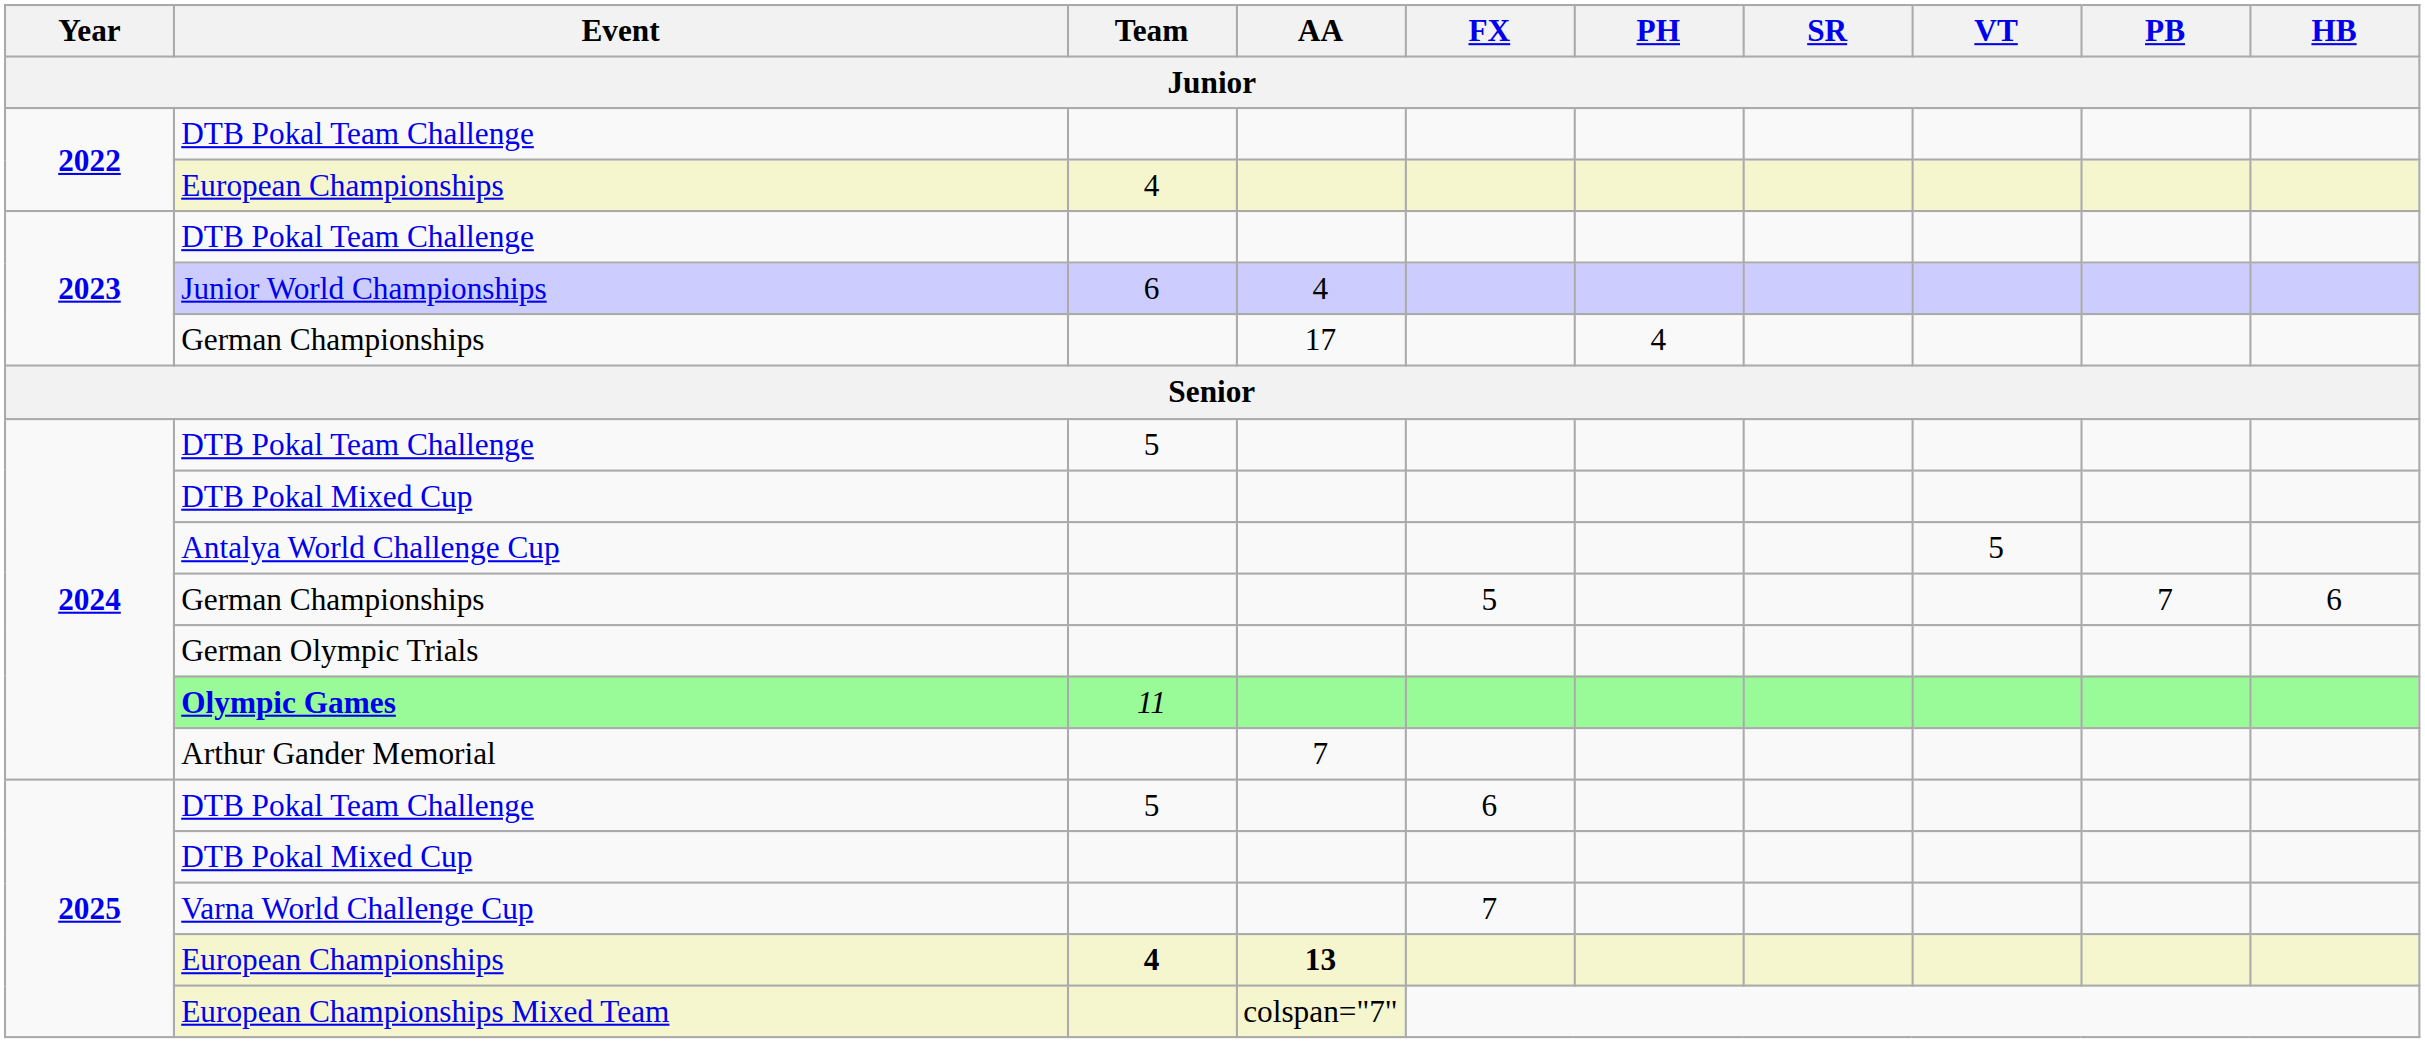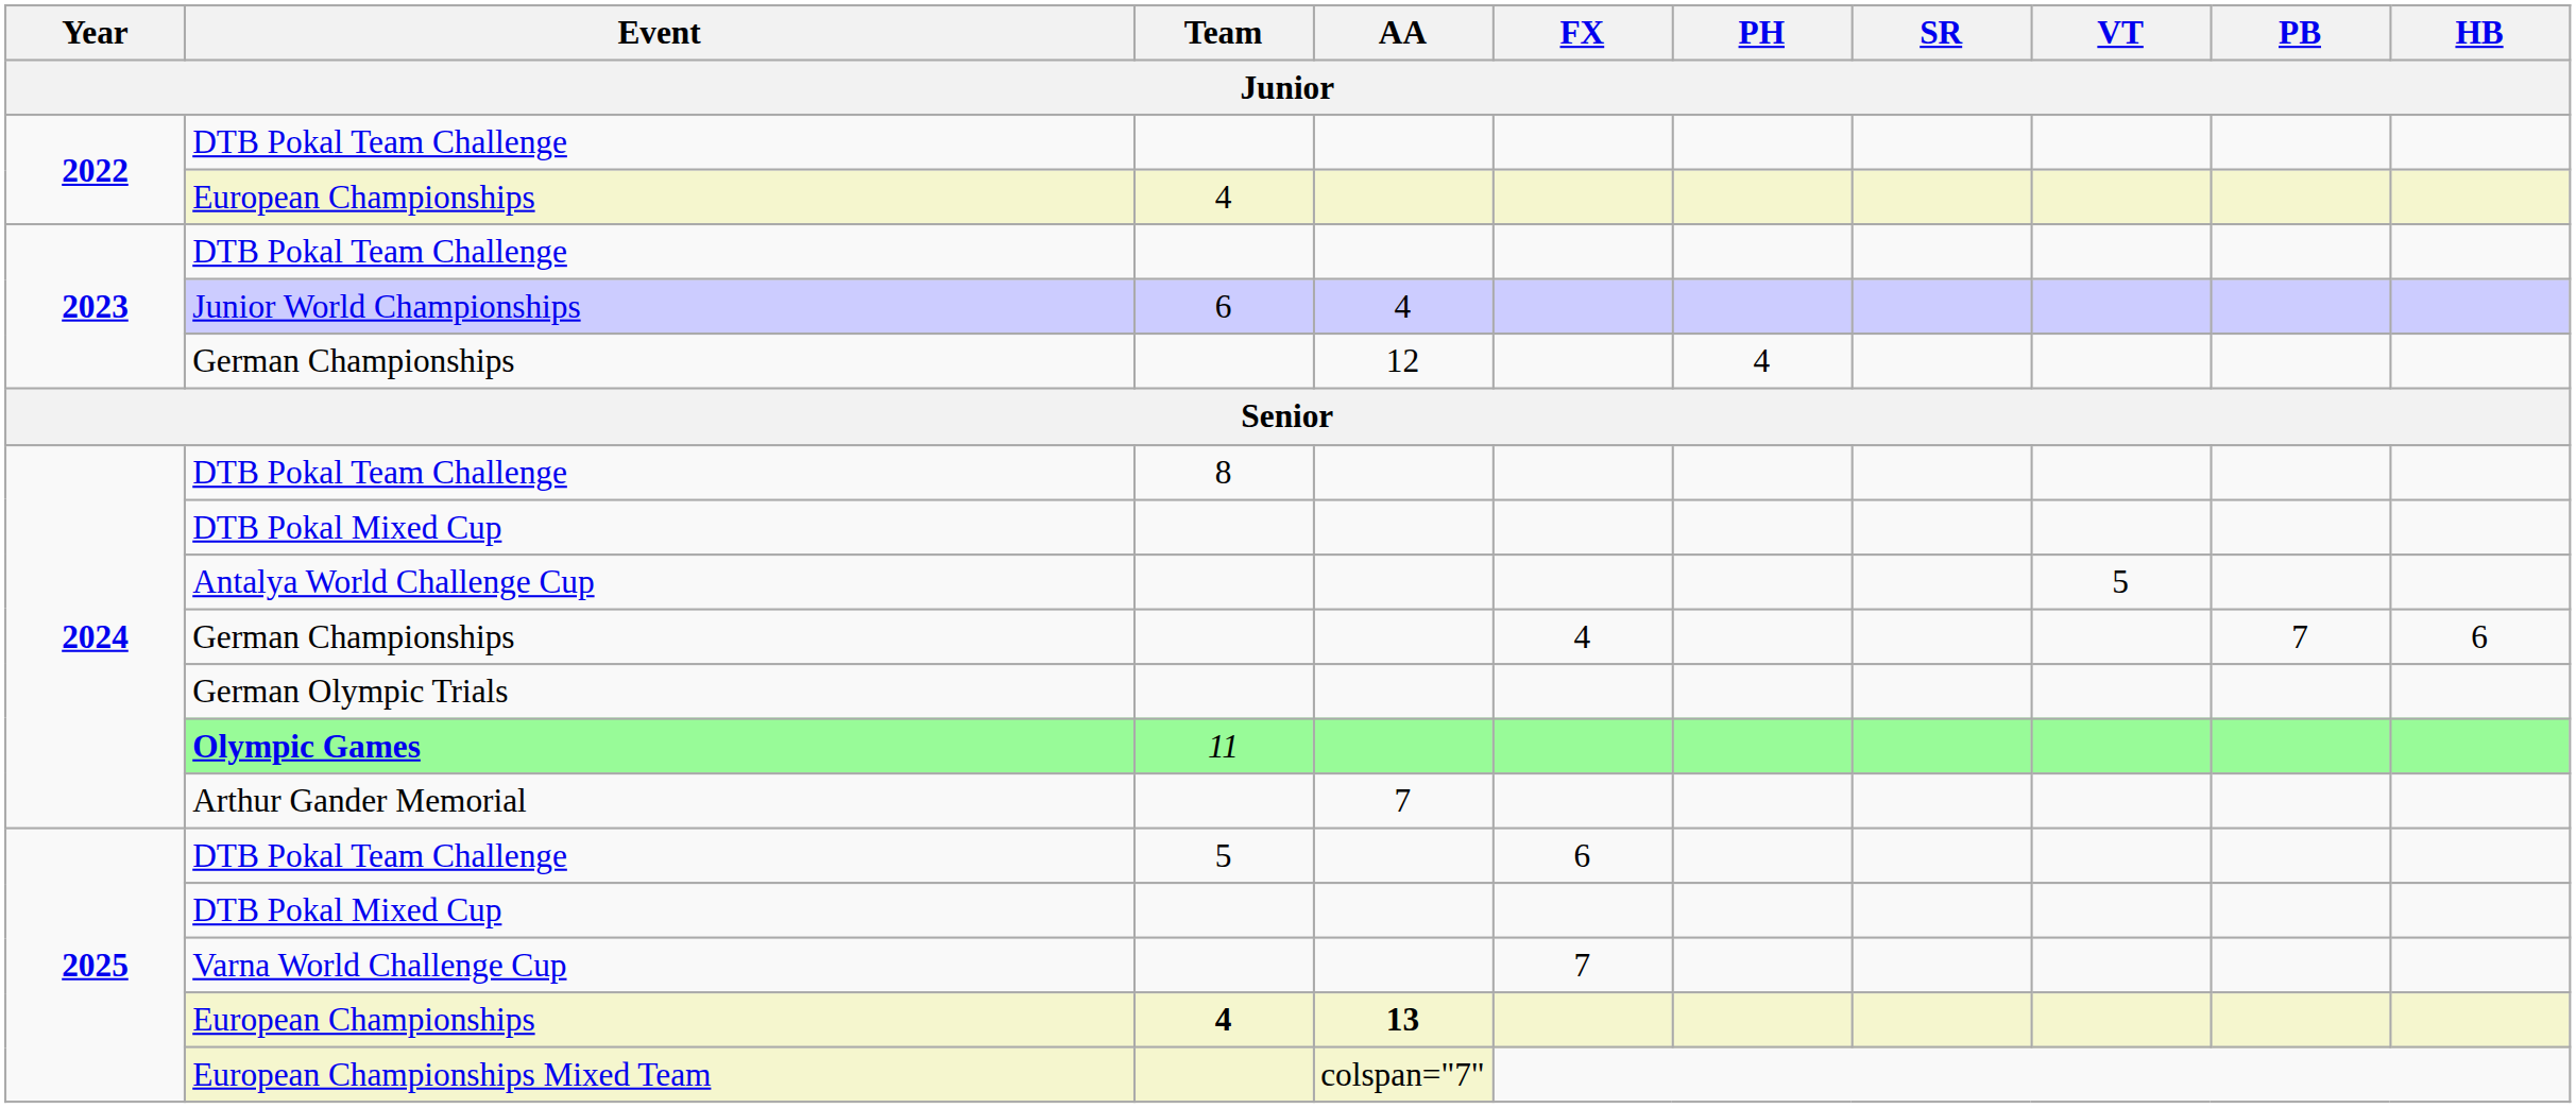2023 / German Championships | AA: 17 -> 12
2024 / DTB Pokal Team Challenge | Team: 5 -> 8
2024 / German Championships | FX: 5 -> 4
